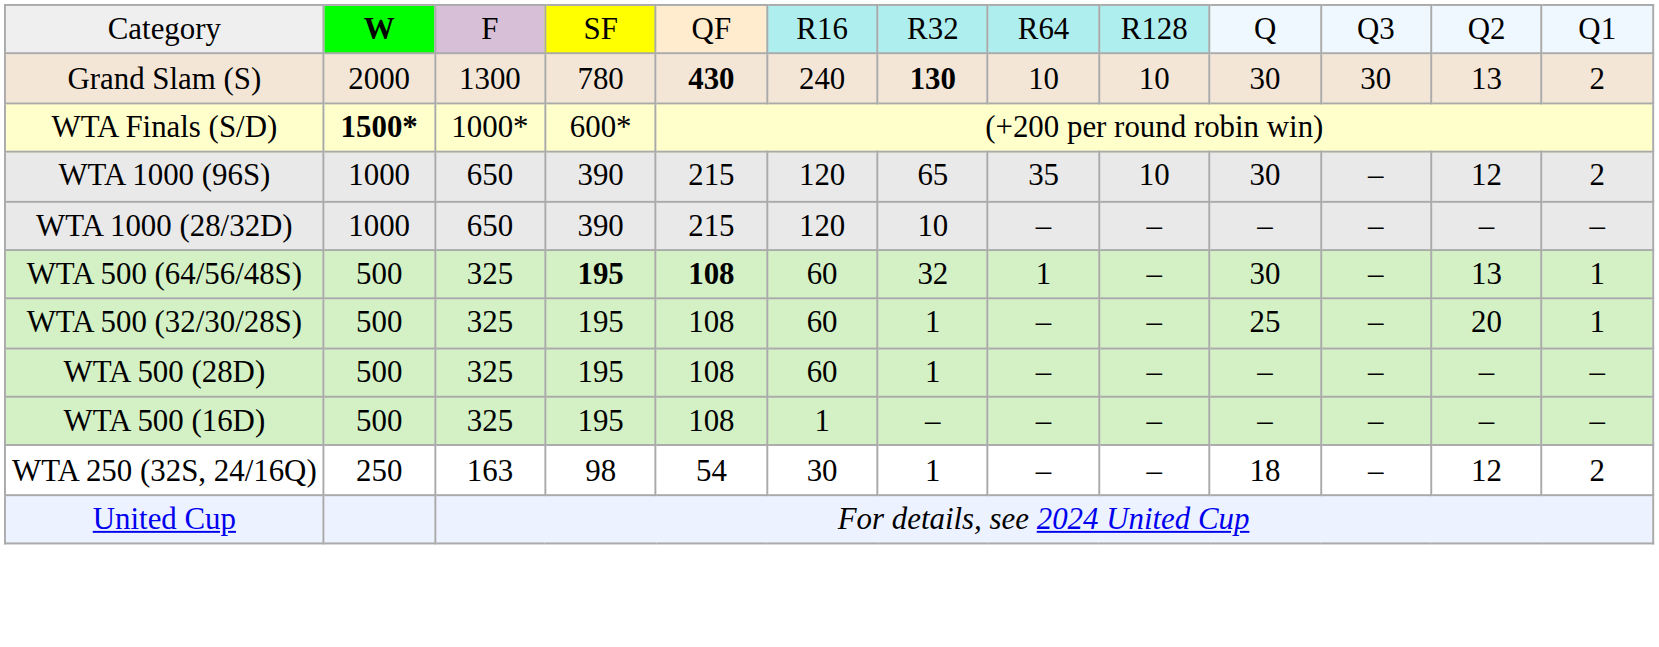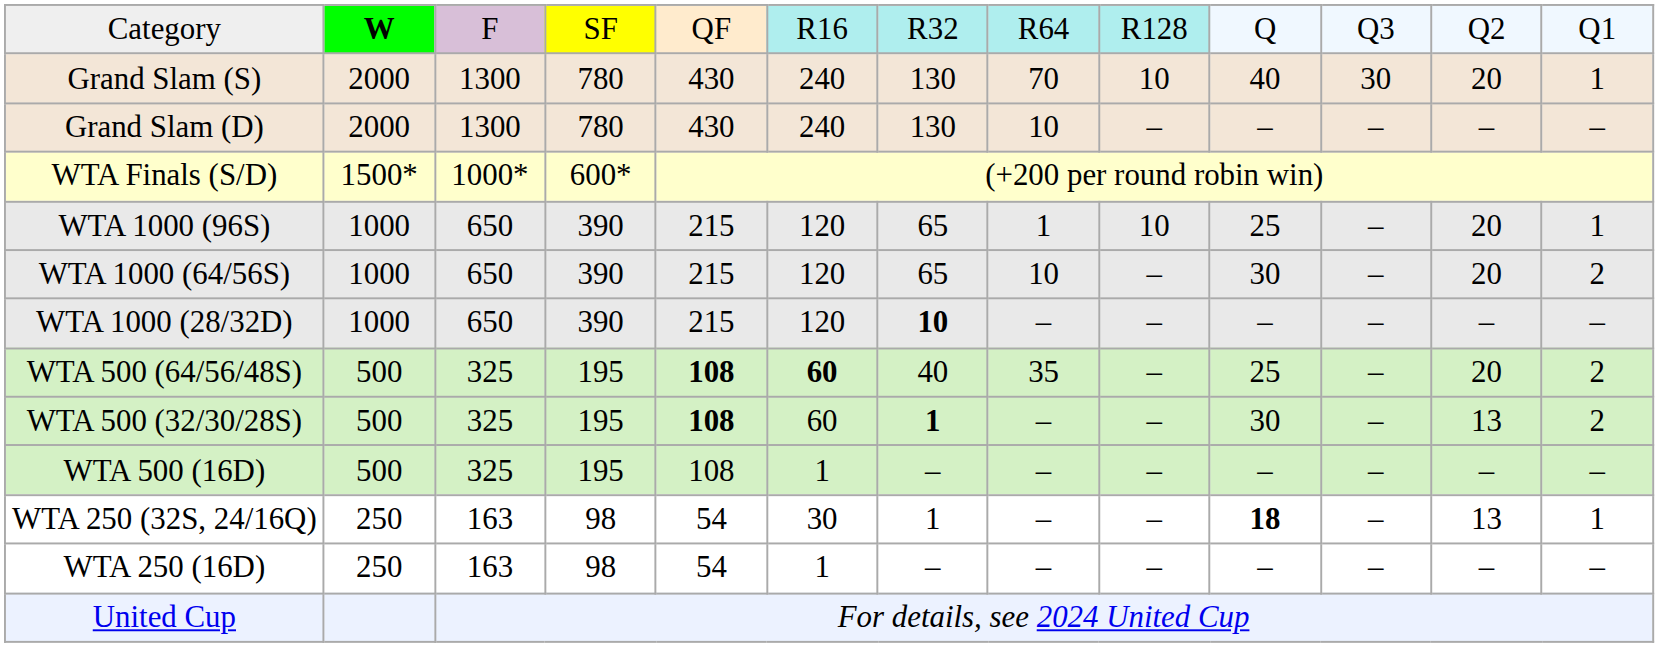Grand Slam (S) | column 5: bold -> normal
Grand Slam (S) | column 7: bold -> normal
Grand Slam (S) | column 8: 10 -> 70
Grand Slam (S) | column 10: 30 -> 40
Grand Slam (S) | column 12: 13 -> 20
Grand Slam (S) | column 13: 2 -> 1
+ row: Grand Slam (D) | 2000 | 1300 | 780 | 430 | 240 | 130 | 10 | – | – | – | – | –
WTA Finals (S/D) | column 2: bold -> normal
WTA 1000 (96S) | column 8: 35 -> 1
WTA 1000 (96S) | column 10: 30 -> 25
WTA 1000 (96S) | column 12: 12 -> 20
WTA 1000 (96S) | column 13: 2 -> 1
+ row: WTA 1000 (64/56S) | 1000 | 650 | 390 | 215 | 120 | 65 | 10 | – | 30 | – | 20 | 2
WTA 1000 (28/32D) | column 7: normal -> bold
WTA 500 (64/56/48S) | column 4: bold -> normal
WTA 500 (64/56/48S) | column 6: normal -> bold
WTA 500 (64/56/48S) | column 7: 32 -> 40
WTA 500 (64/56/48S) | column 8: 1 -> 35
WTA 500 (64/56/48S) | column 10: 30 -> 25
WTA 500 (64/56/48S) | column 12: 13 -> 20
WTA 500 (64/56/48S) | column 13: 1 -> 2
WTA 500 (32/30/28S) | column 5: normal -> bold
WTA 500 (32/30/28S) | column 7: normal -> bold
WTA 500 (32/30/28S) | column 10: 25 -> 30
WTA 500 (32/30/28S) | column 12: 20 -> 13
WTA 500 (32/30/28S) | column 13: 1 -> 2
- row: WTA 500 (28D) | 500 | 325 | 195 | 108 | 60 | 1 | – | – | – | – | – | –
WTA 250 (32S, 24/16Q) | column 10: normal -> bold
WTA 250 (32S, 24/16Q) | column 12: 12 -> 13
WTA 250 (32S, 24/16Q) | column 13: 2 -> 1
+ row: WTA 250 (16D) | 250 | 163 | 98 | 54 | 1 | – | – | – | – | – | – | –
